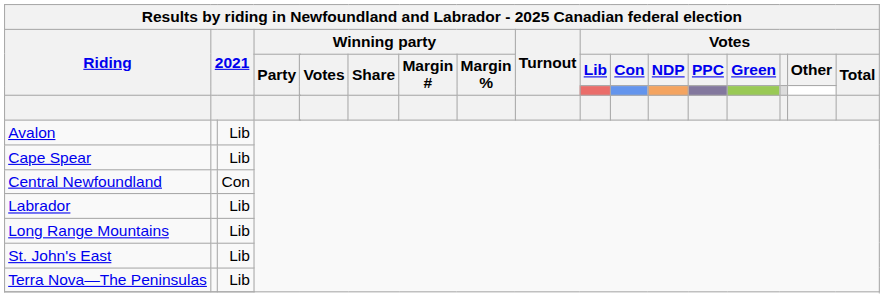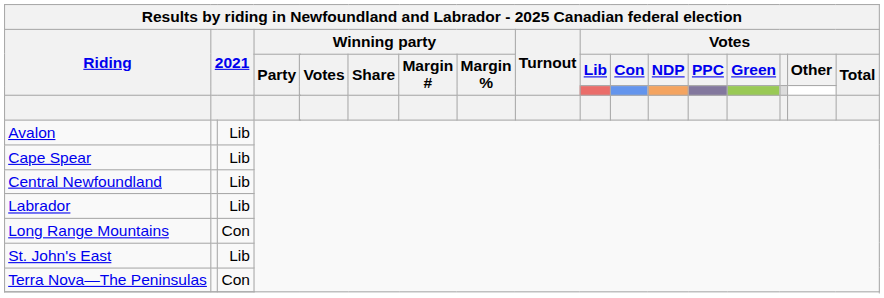Central Newfoundland | column 3: Con -> Lib
Long Range Mountains | column 3: Lib -> Con
Terra Nova—The Peninsulas | column 3: Lib -> Con
